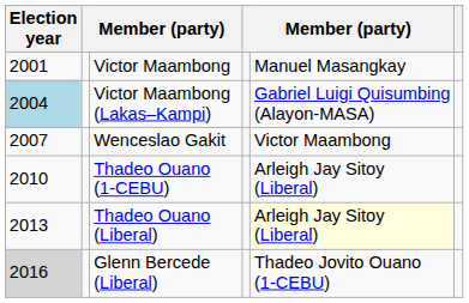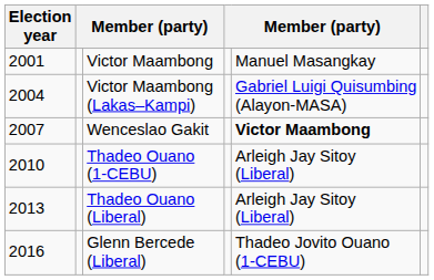Victor Maambong (Lakas–Kampi) | Election year: lightblue background -> no background
Wenceslao Gakit | column 5: normal -> bold
Thadeo Ouano (Liberal) | column 5: lightyellow background -> no background
Glenn Bercede (Liberal) | Election year: lightgrey background -> no background
